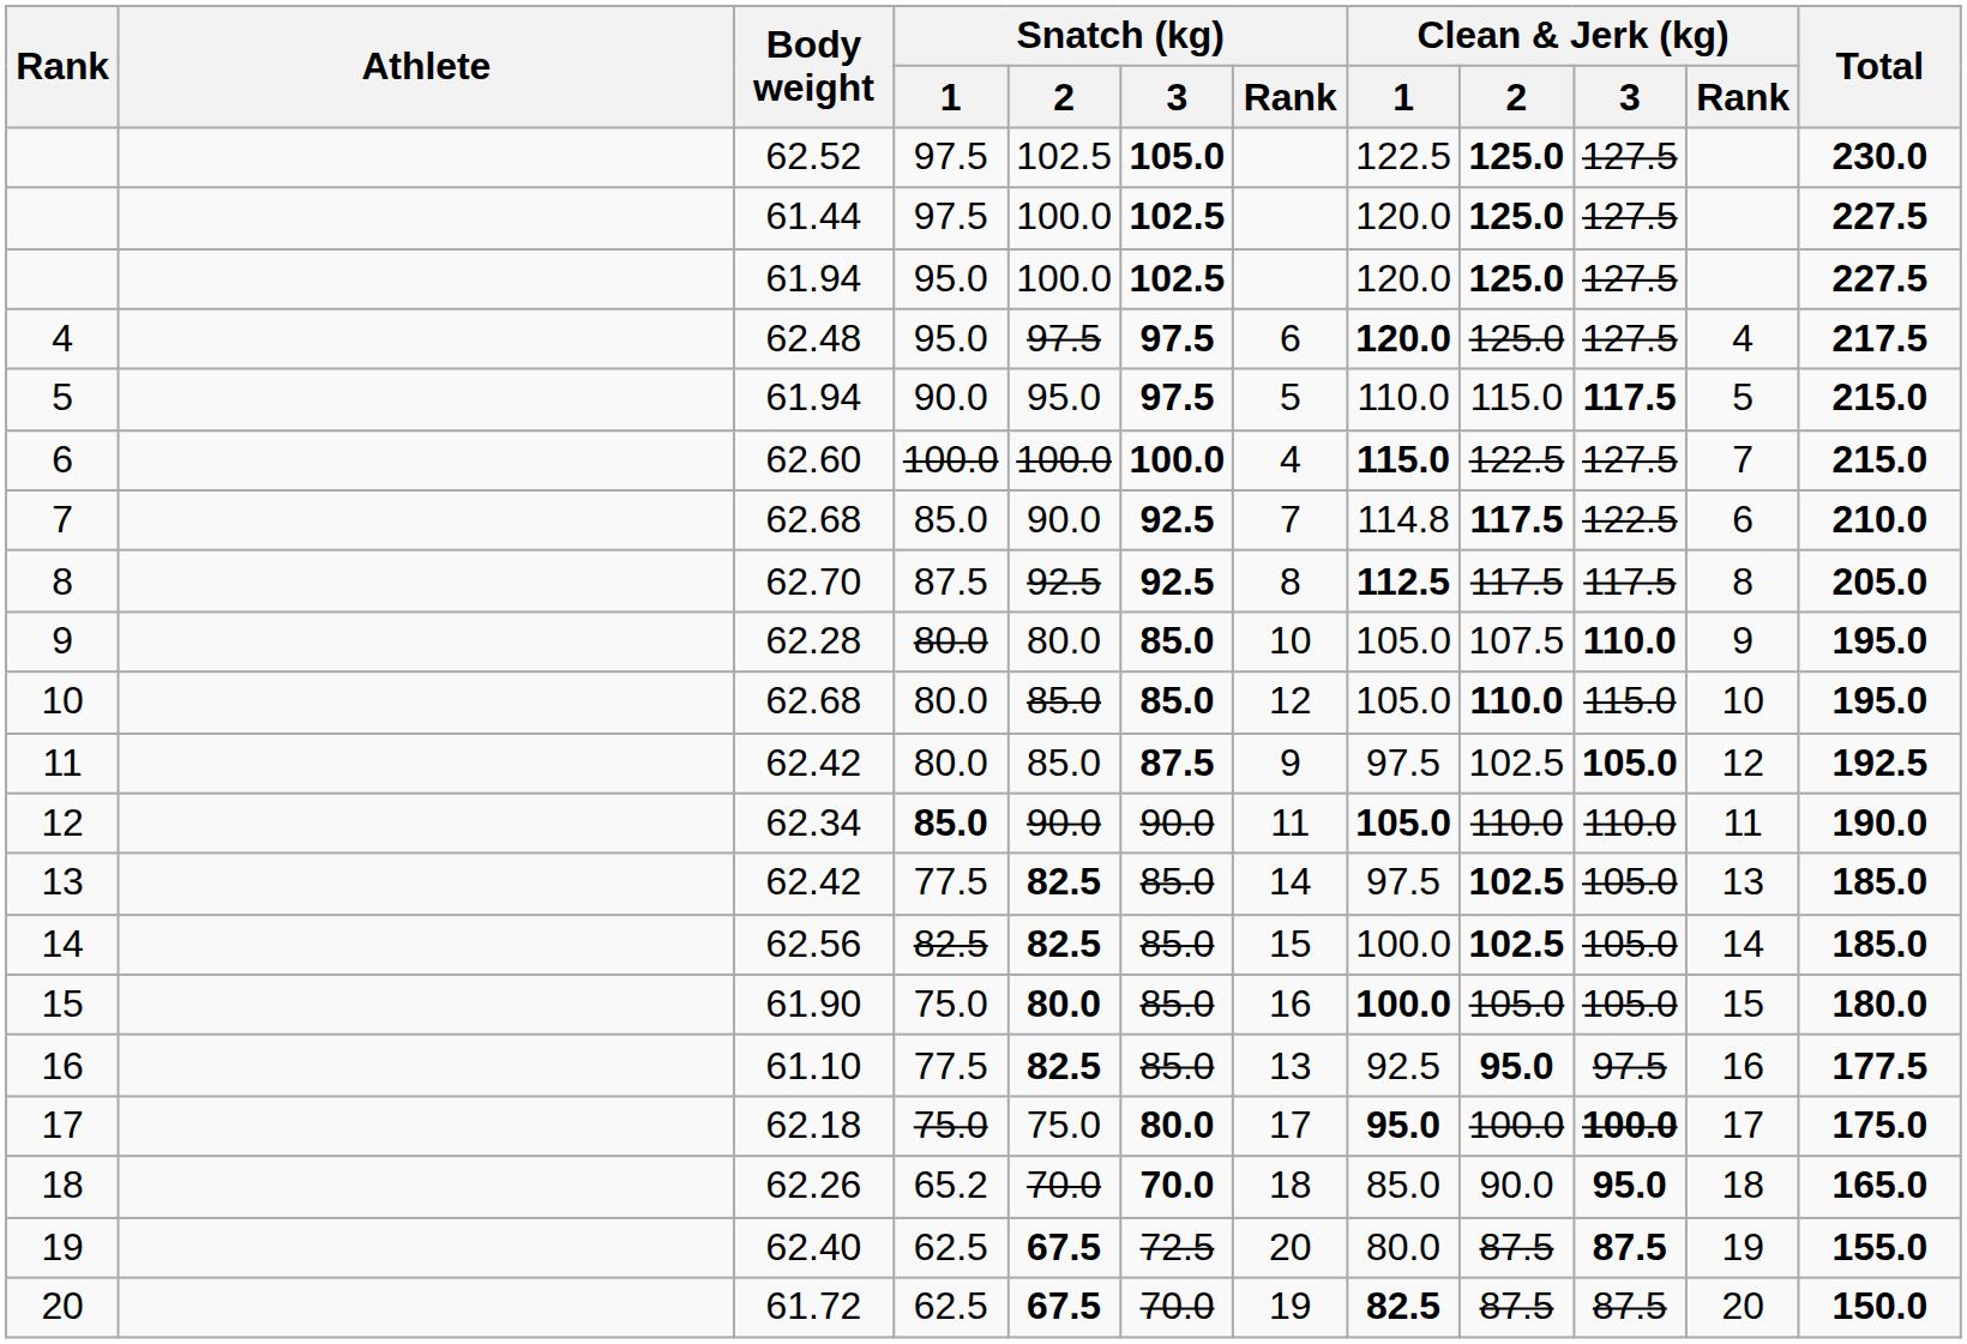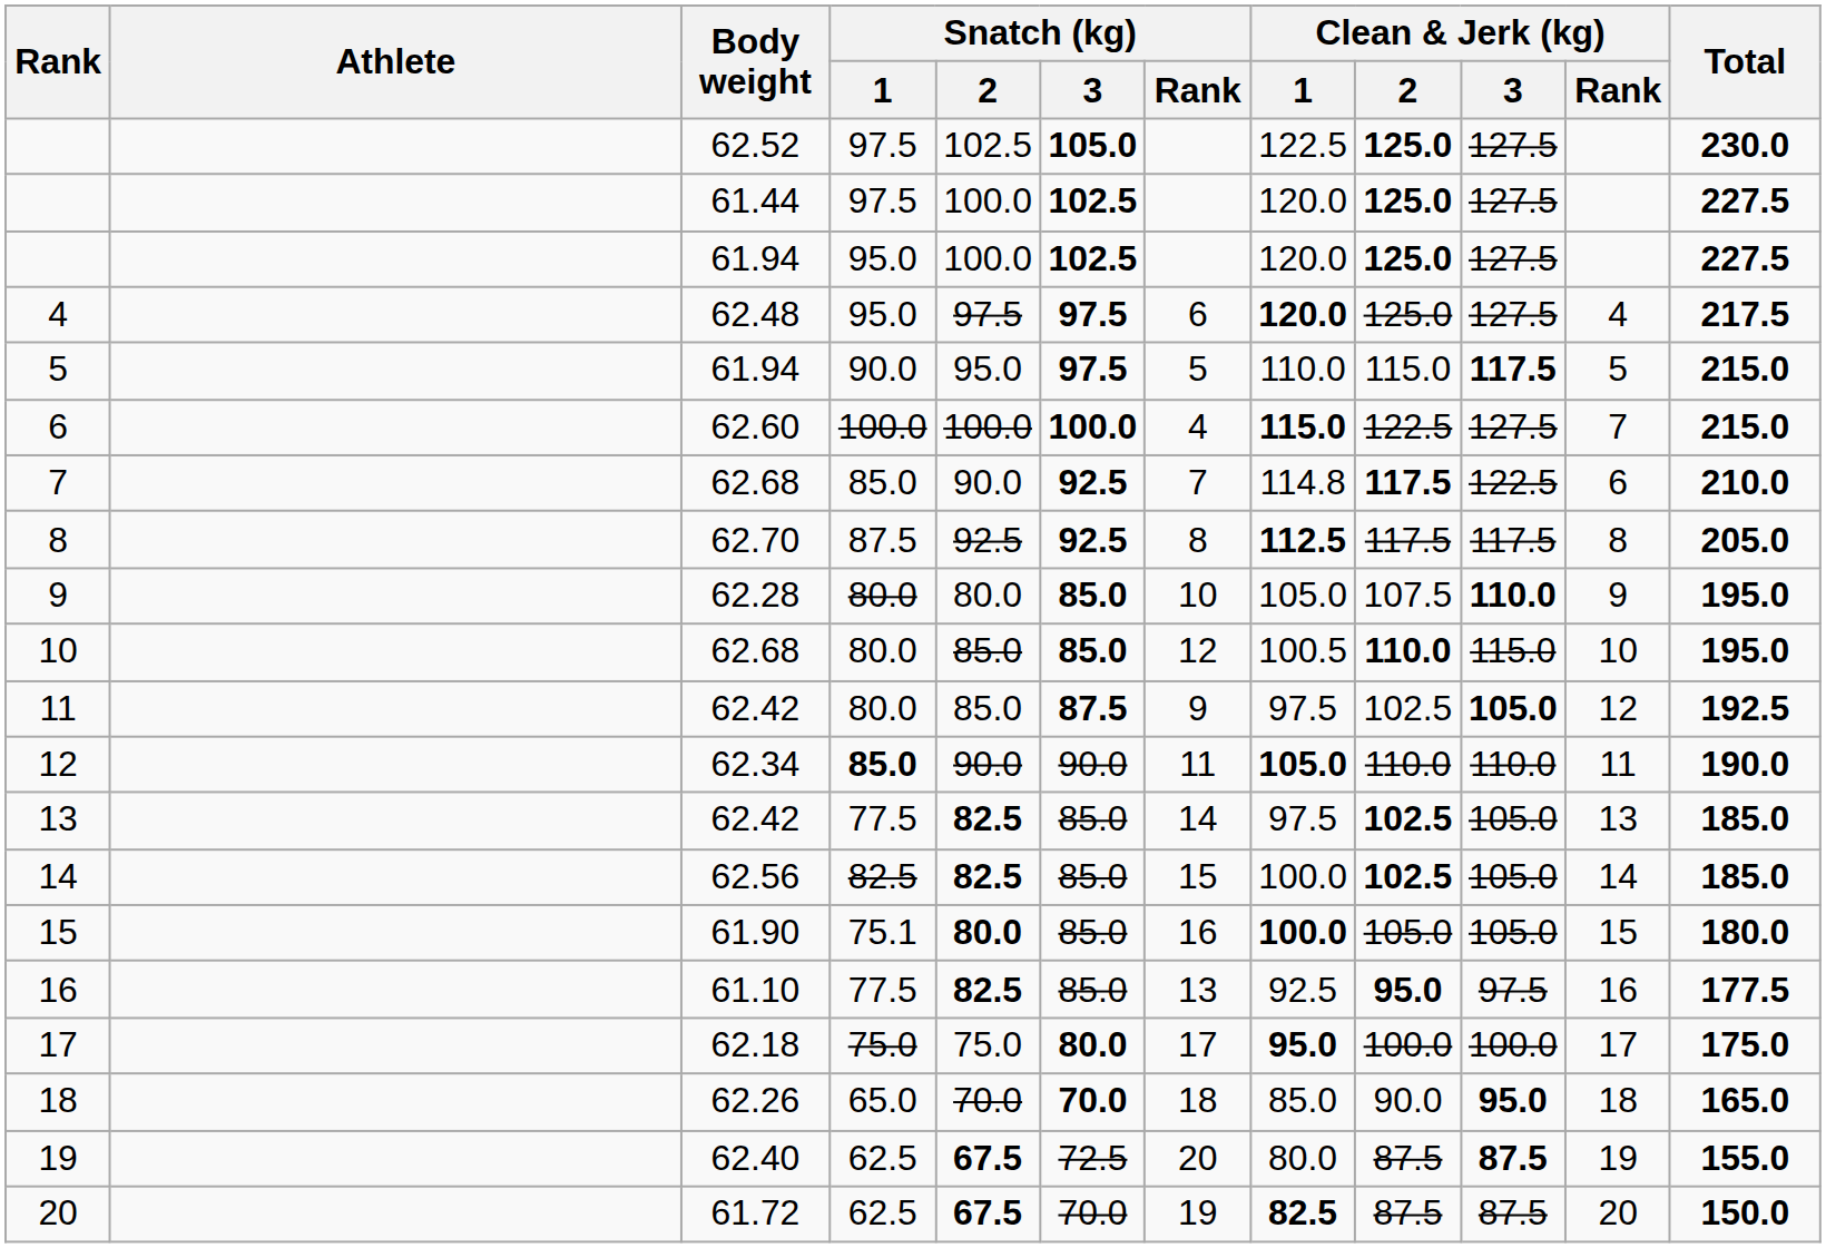row 12 | Clean & Jerk (kg) / 1: 105.0 -> 100.5
row 17 | Snatch (kg) / 1: 75.0 -> 75.1
row 19 | Clean & Jerk (kg) / 3: bold -> normal
row 20 | Snatch (kg) / 1: 65.2 -> 65.0
